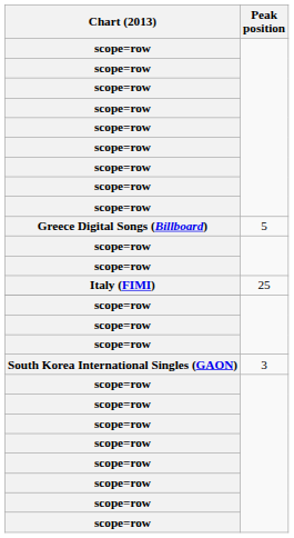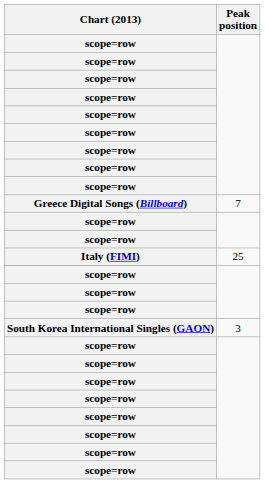Greece Digital Songs (Billboard) | Peak position: 5 -> 7
